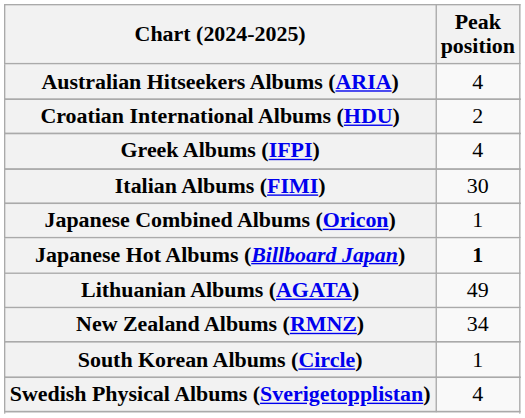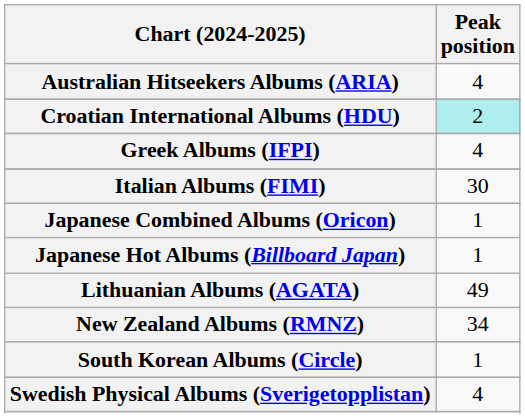Croatian International Albums (HDU) | Peak position: no background -> paleturquoise background
Japanese Hot Albums (Billboard Japan) | Peak position: bold -> normal
